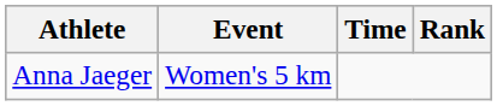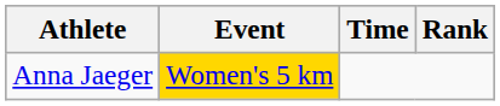Anna Jaeger | Event: no background -> gold background
